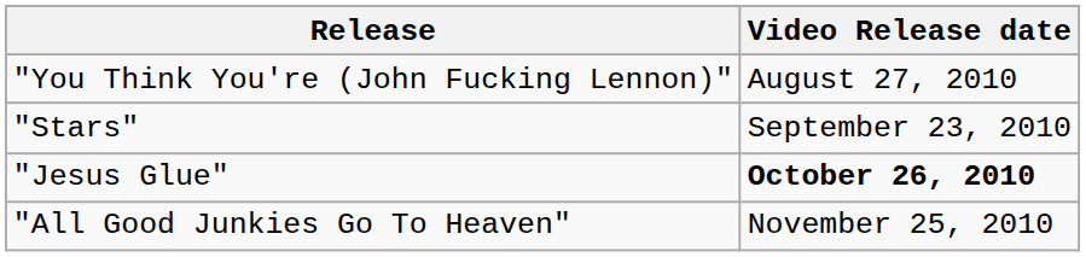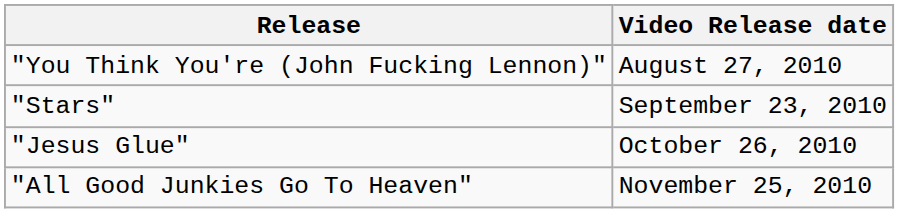"Jesus Glue" | Video Release date: bold -> normal
